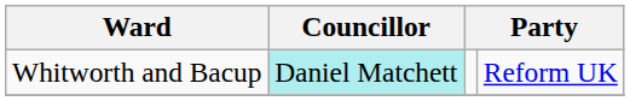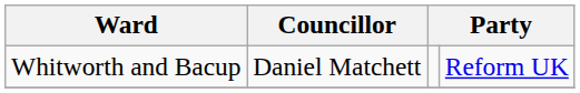Whitworth and Bacup | Councillor: paleturquoise background -> no background
